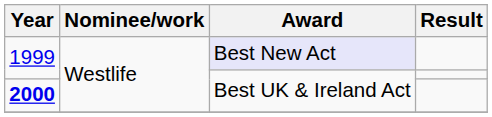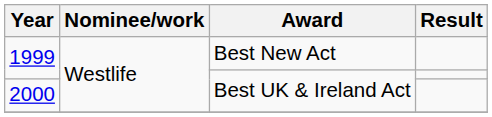1999 / Best New Act | Award: lavender background -> no background
2000 | Year: bold -> normal
